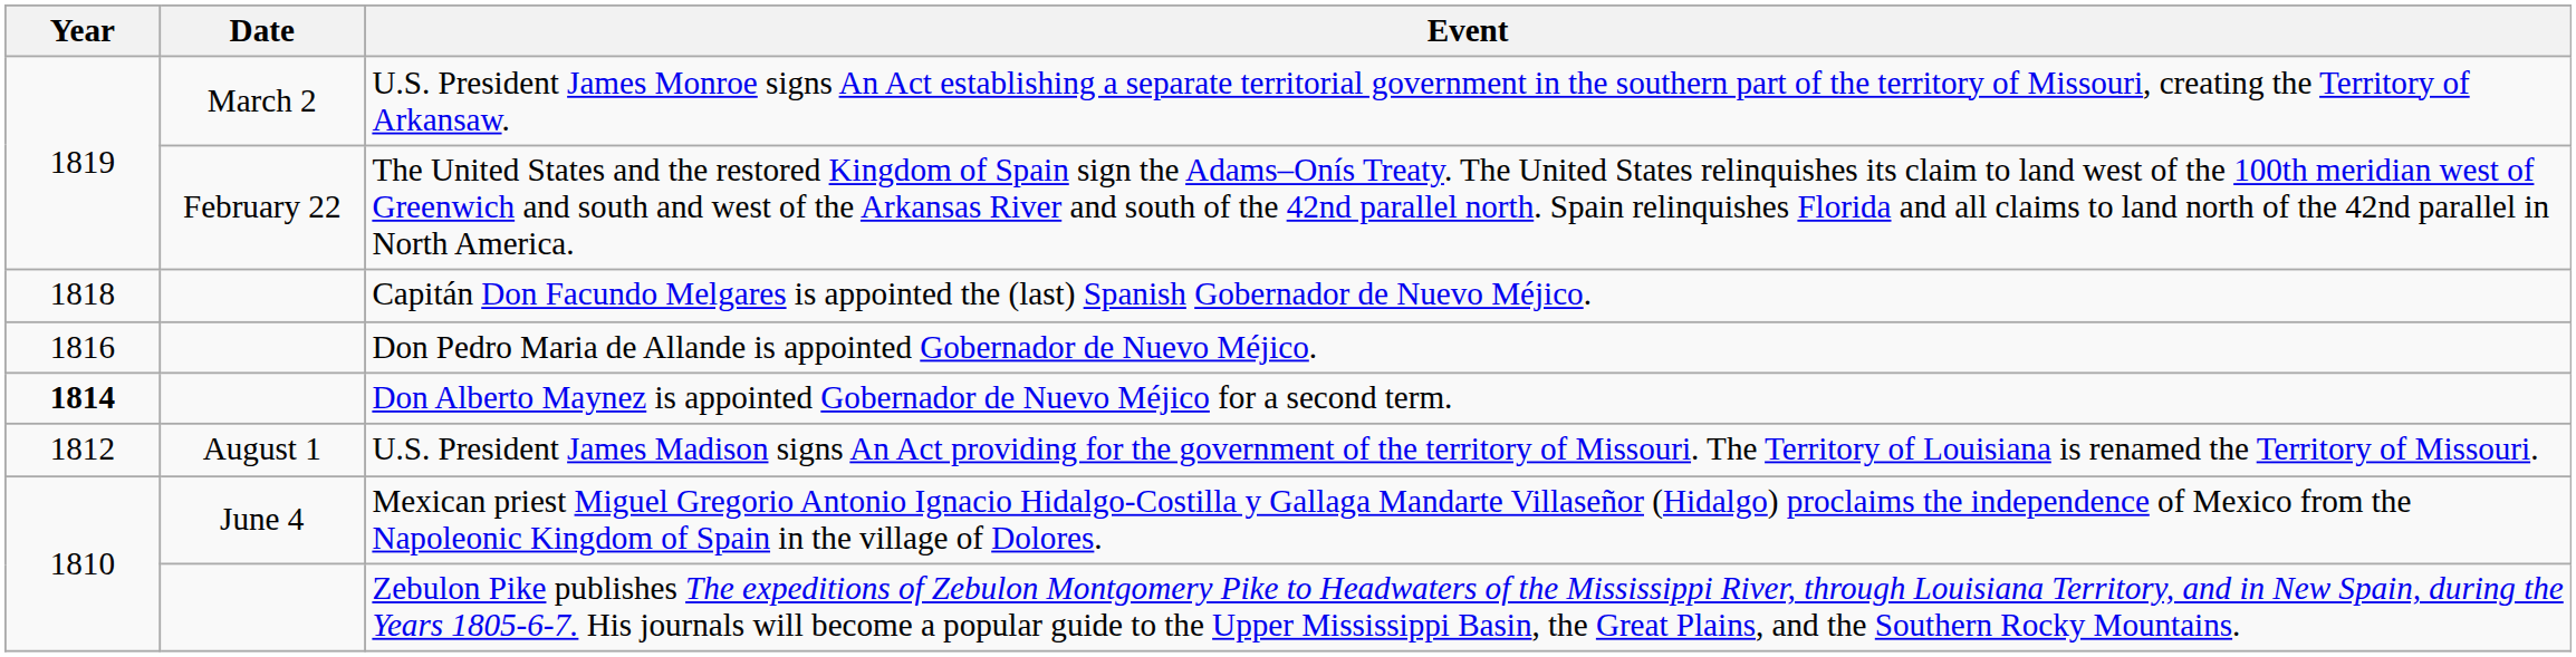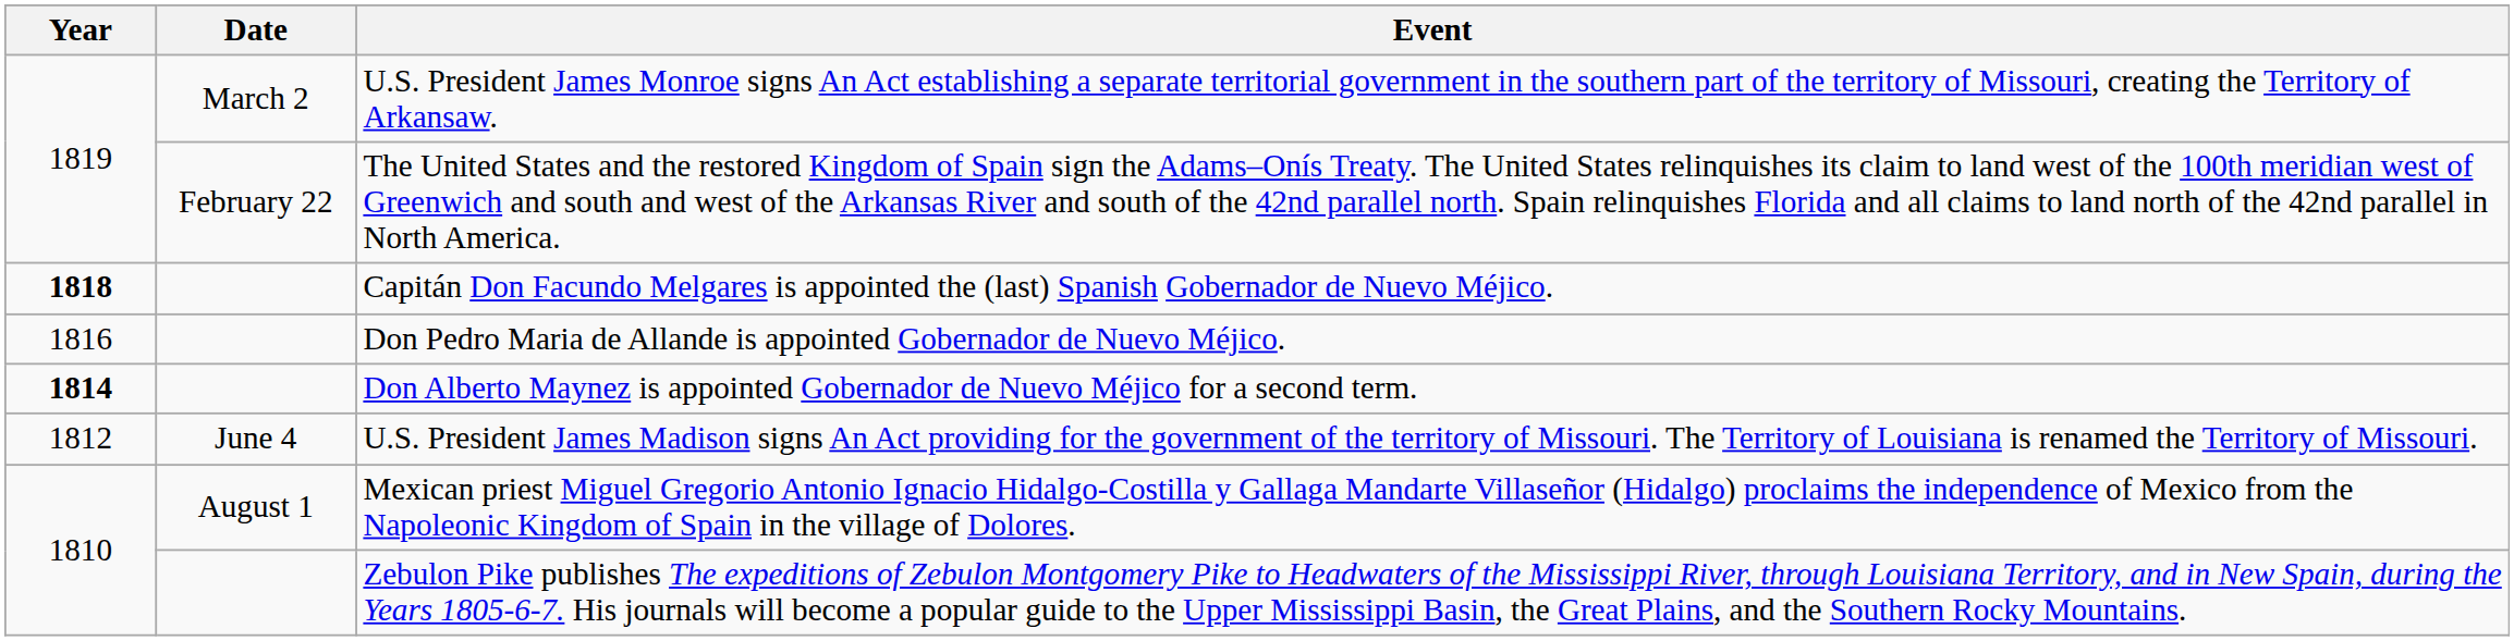row 4 | Year: normal -> bold
row 7 | Date: August 1 -> June 4
row 8 | Date: June 4 -> August 1
